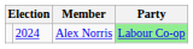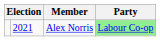Alex Norris | column 2: 2024 -> 2021
